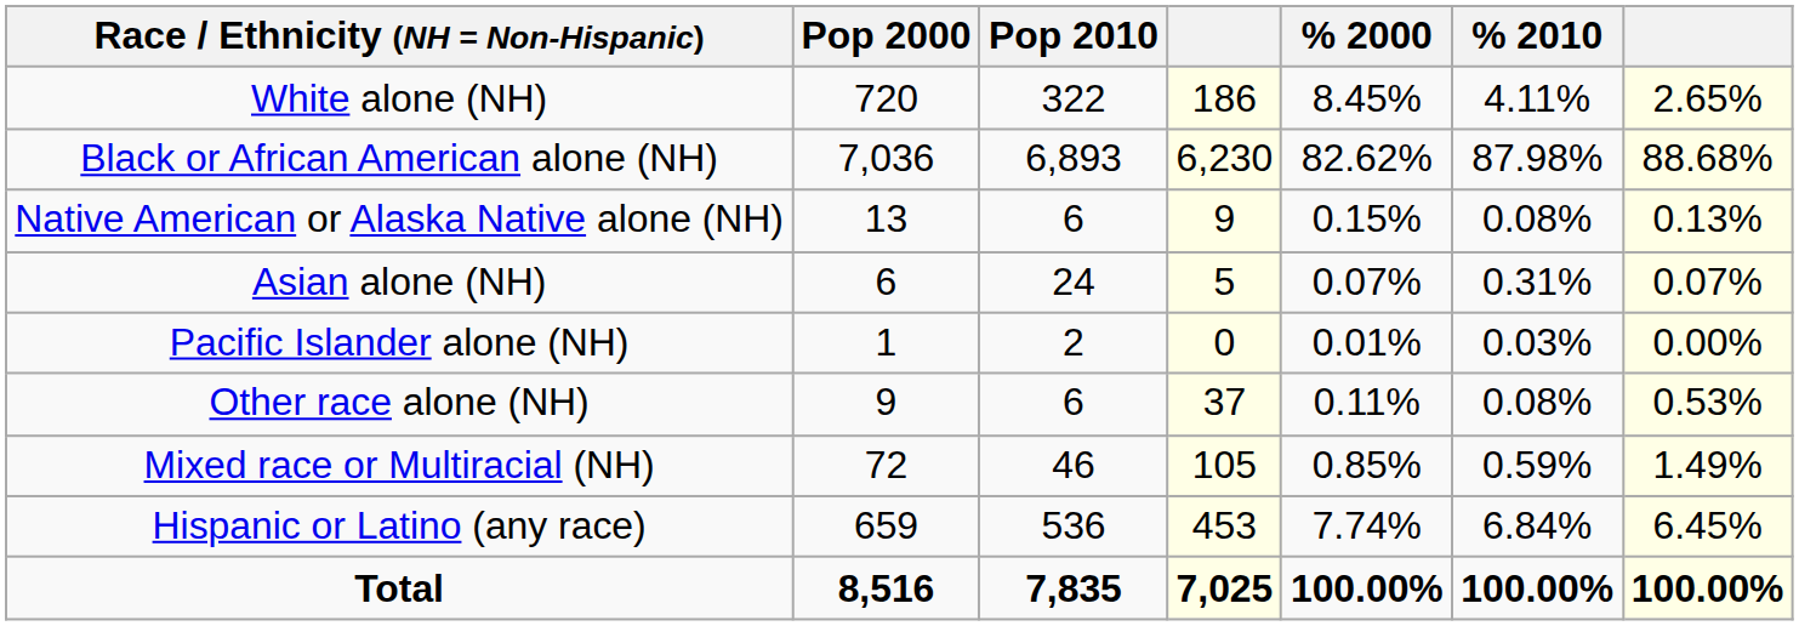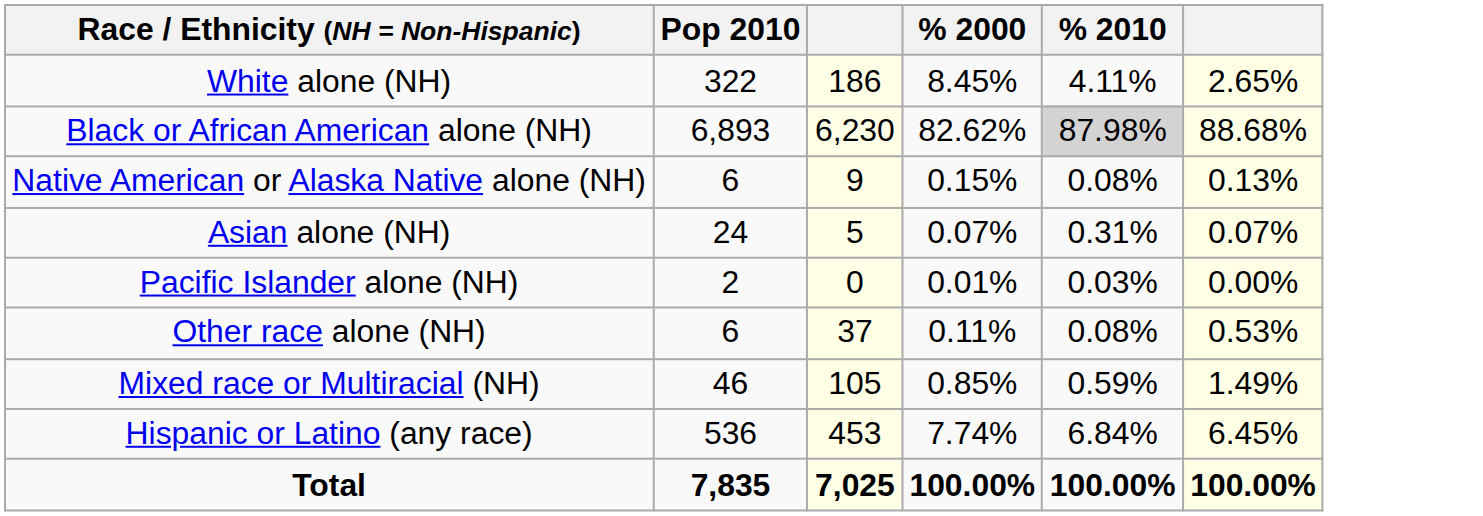- column: Pop 2000 | 720 | 7,036 | 13 | 6 | 1 | 9 | 72 | 659 | 8,516
Black or African American alone (NH) | % 2010: no background -> lightgrey background
